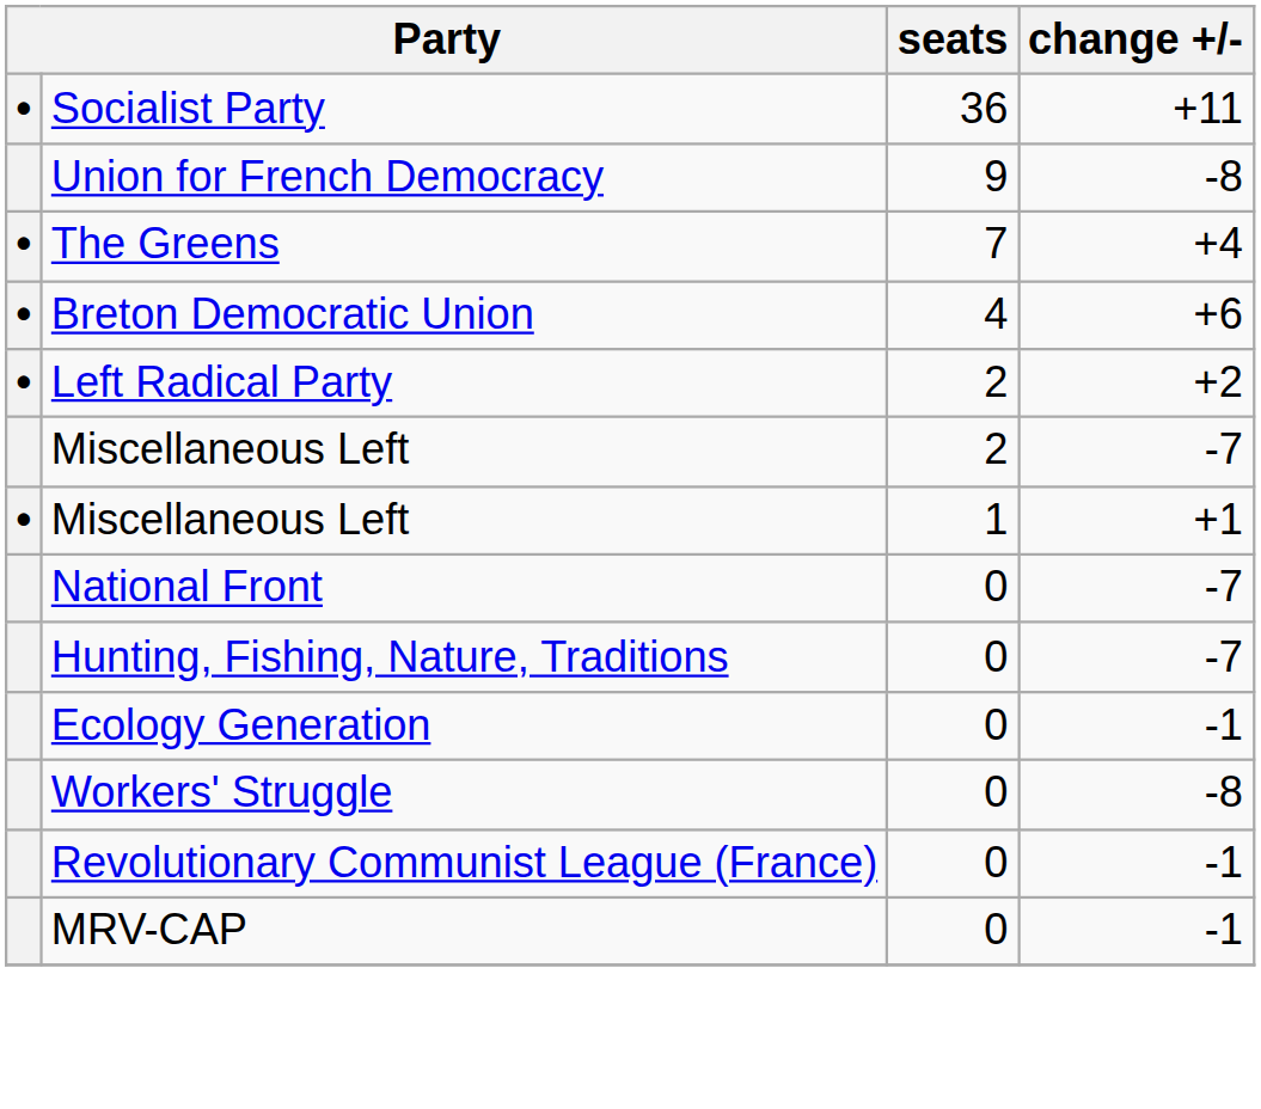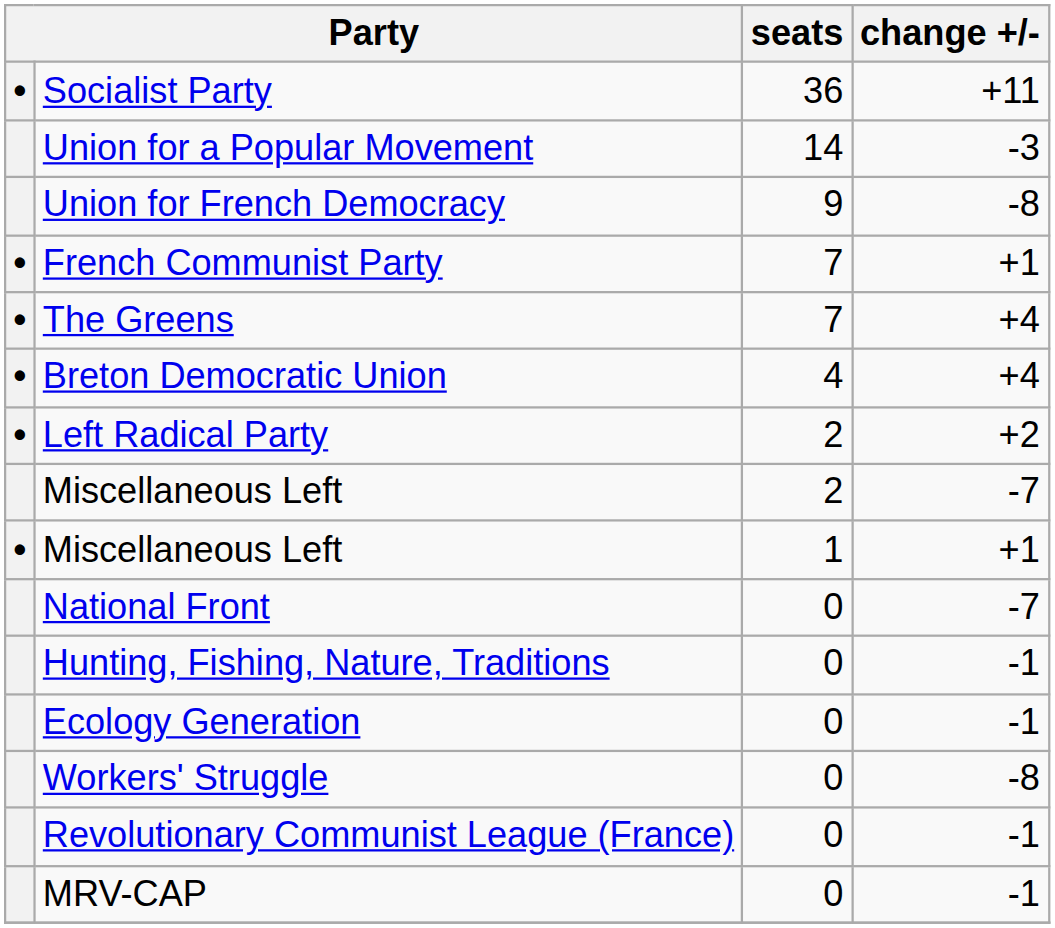+ row: Union for a Popular Movement | 14 | -3
+ row: • | French Communist Party | 7 | +1
Breton Democratic Union | change +/-: +6 -> +4
Hunting, Fishing, Nature, Traditions | change +/-: -7 -> -1
